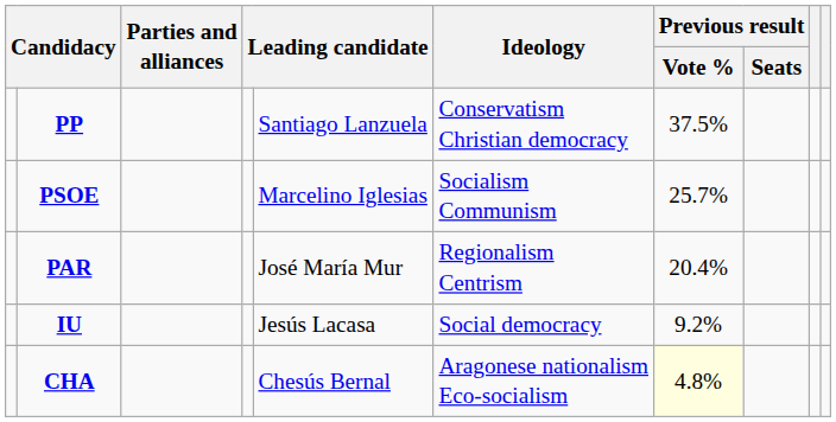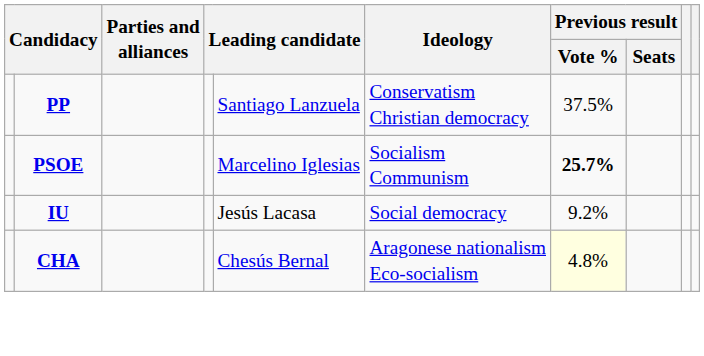PSOE | Previous result / Vote %: normal -> bold
- row: PAR | José María Mur | Regionalism Centrism | 20.4%
